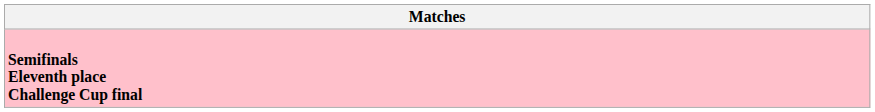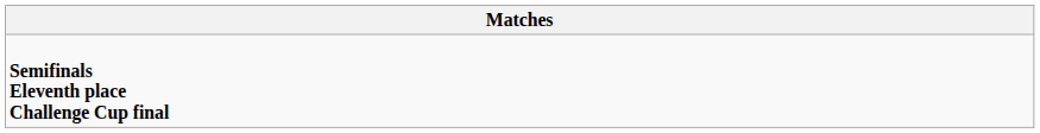row 2 | column 1: pink background -> no background
